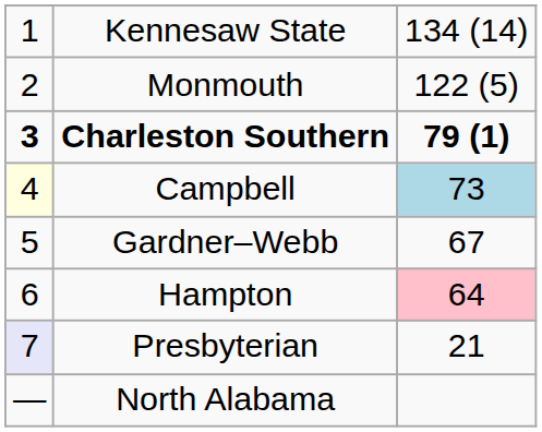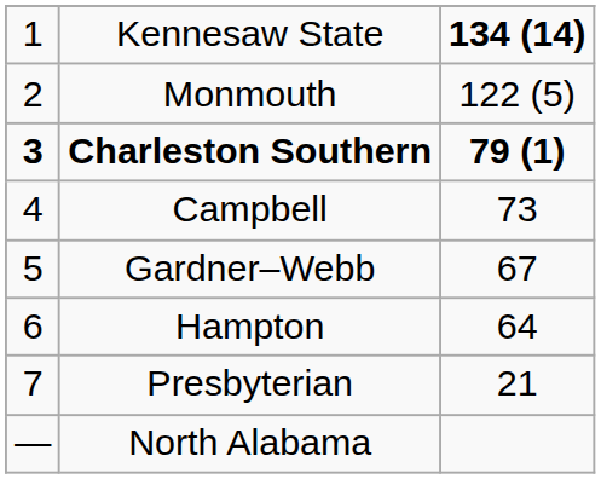Kennesaw State | column 3: normal -> bold
Campbell | column 1: lightyellow background -> no background
Campbell | column 3: lightblue background -> no background
Hampton | column 3: pink background -> no background
Presbyterian | column 1: lavender background -> no background
